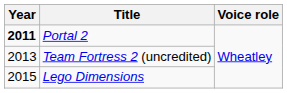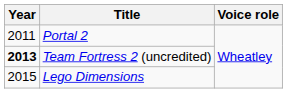Portal 2 | Year: bold -> normal
Team Fortress 2 (uncredited) | Year: normal -> bold
